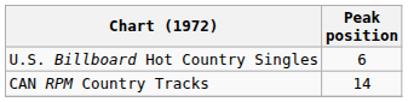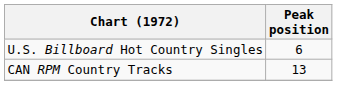CAN RPM Country Tracks | Peak position: 14 -> 13
